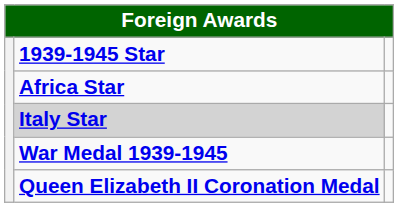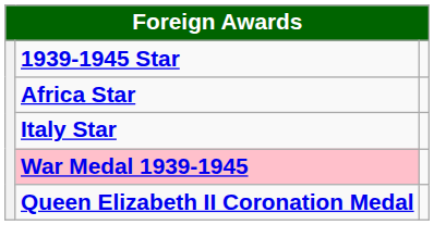Italy Star | 1939-1945 Star: lightgrey background -> no background
War Medal 1939-1945 | 1939-1945 Star: no background -> pink background
